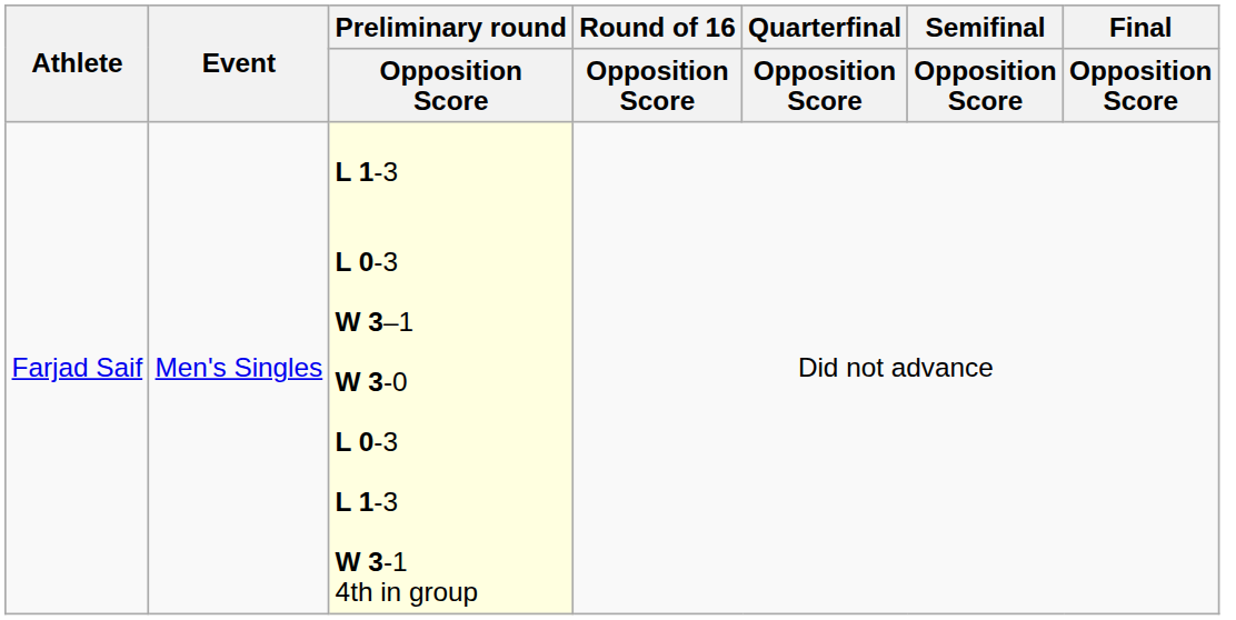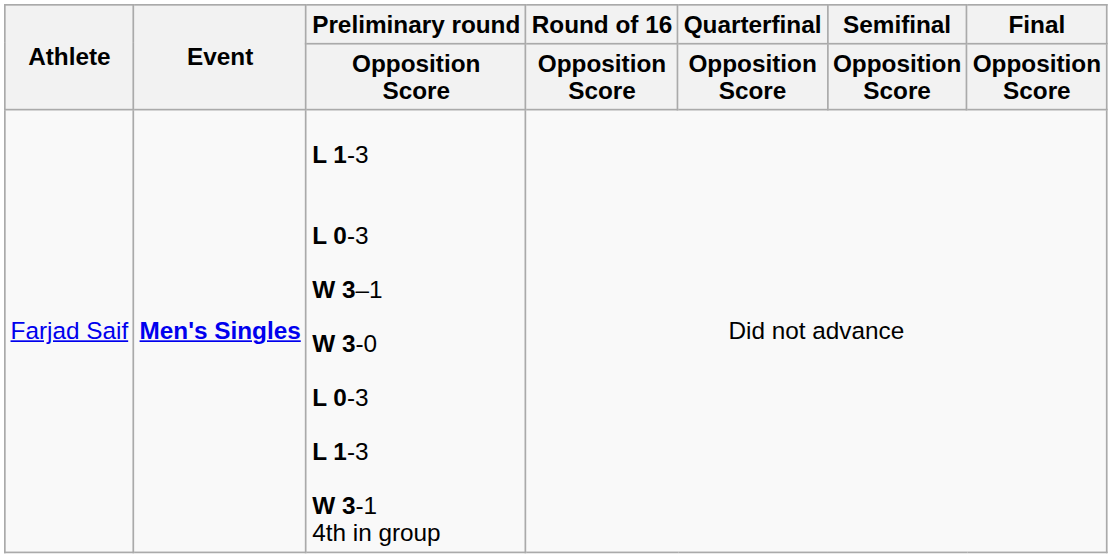Farjad Saif | Event: normal -> bold
Farjad Saif | Preliminary round / Opposition Score: lightyellow background -> no background
